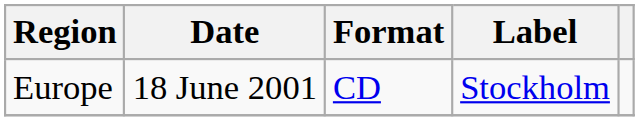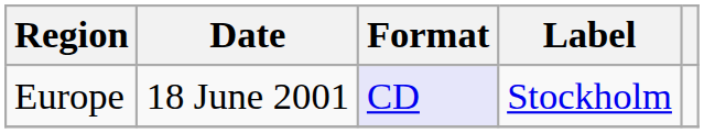Europe | Format: no background -> lavender background
